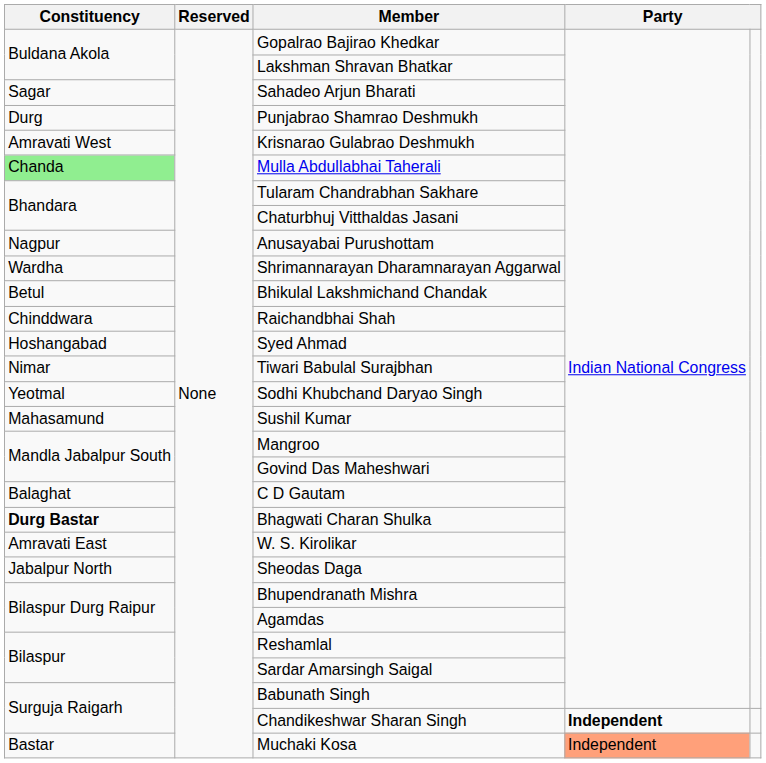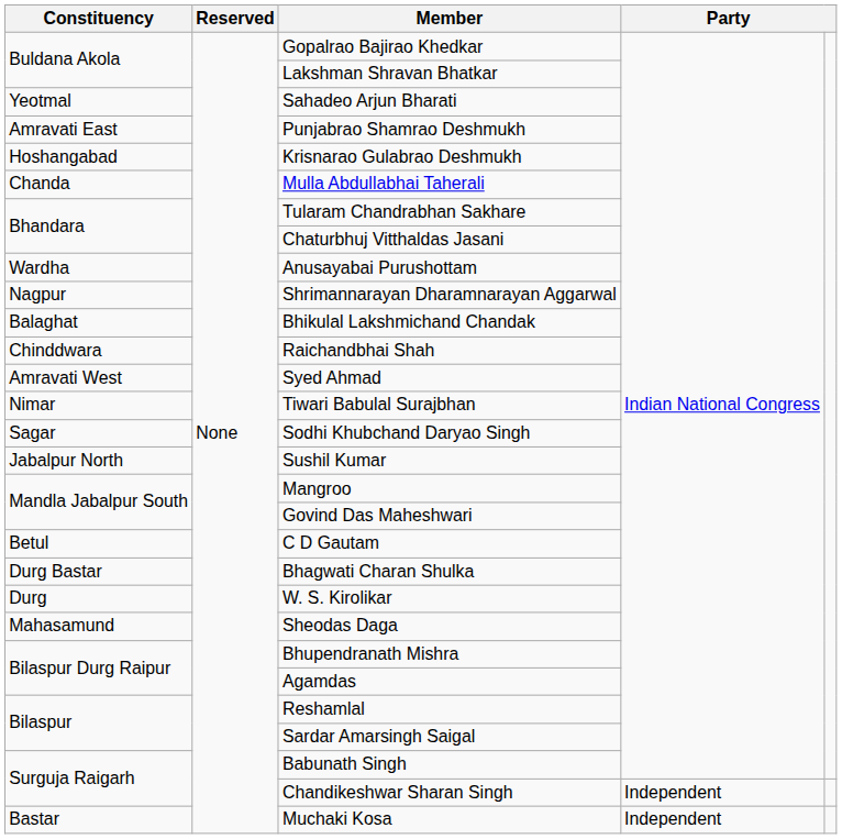Sahadeo Arjun Bharati | Constituency: Sagar -> Yeotmal
Punjabrao Shamrao Deshmukh | Constituency: Durg -> Amravati East
Krisnarao Gulabrao Deshmukh | Constituency: Amravati West -> Hoshangabad
Mulla Abdullabhai Taherali | Constituency: lightgreen background -> no background
Anusayabai Purushottam | Constituency: Nagpur -> Wardha
Shrimannarayan Dharamnarayan Aggarwal | Constituency: Wardha -> Nagpur
Bhikulal Lakshmichand Chandak | Constituency: Betul -> Balaghat
Syed Ahmad | Constituency: Hoshangabad -> Amravati West
Sodhi Khubchand Daryao Singh | Constituency: Yeotmal -> Sagar
Sushil Kumar | Constituency: Mahasamund -> Jabalpur North
C D Gautam | Constituency: Balaghat -> Betul
Bhagwati Charan Shulka | Constituency: bold -> normal
W. S. Kirolikar | Constituency: Amravati East -> Durg
Sheodas Daga | Constituency: Jabalpur North -> Mahasamund
Chandikeshwar Sharan Singh | column 4: bold -> normal
Muchaki Kosa | column 4: lightsalmon background -> no background
